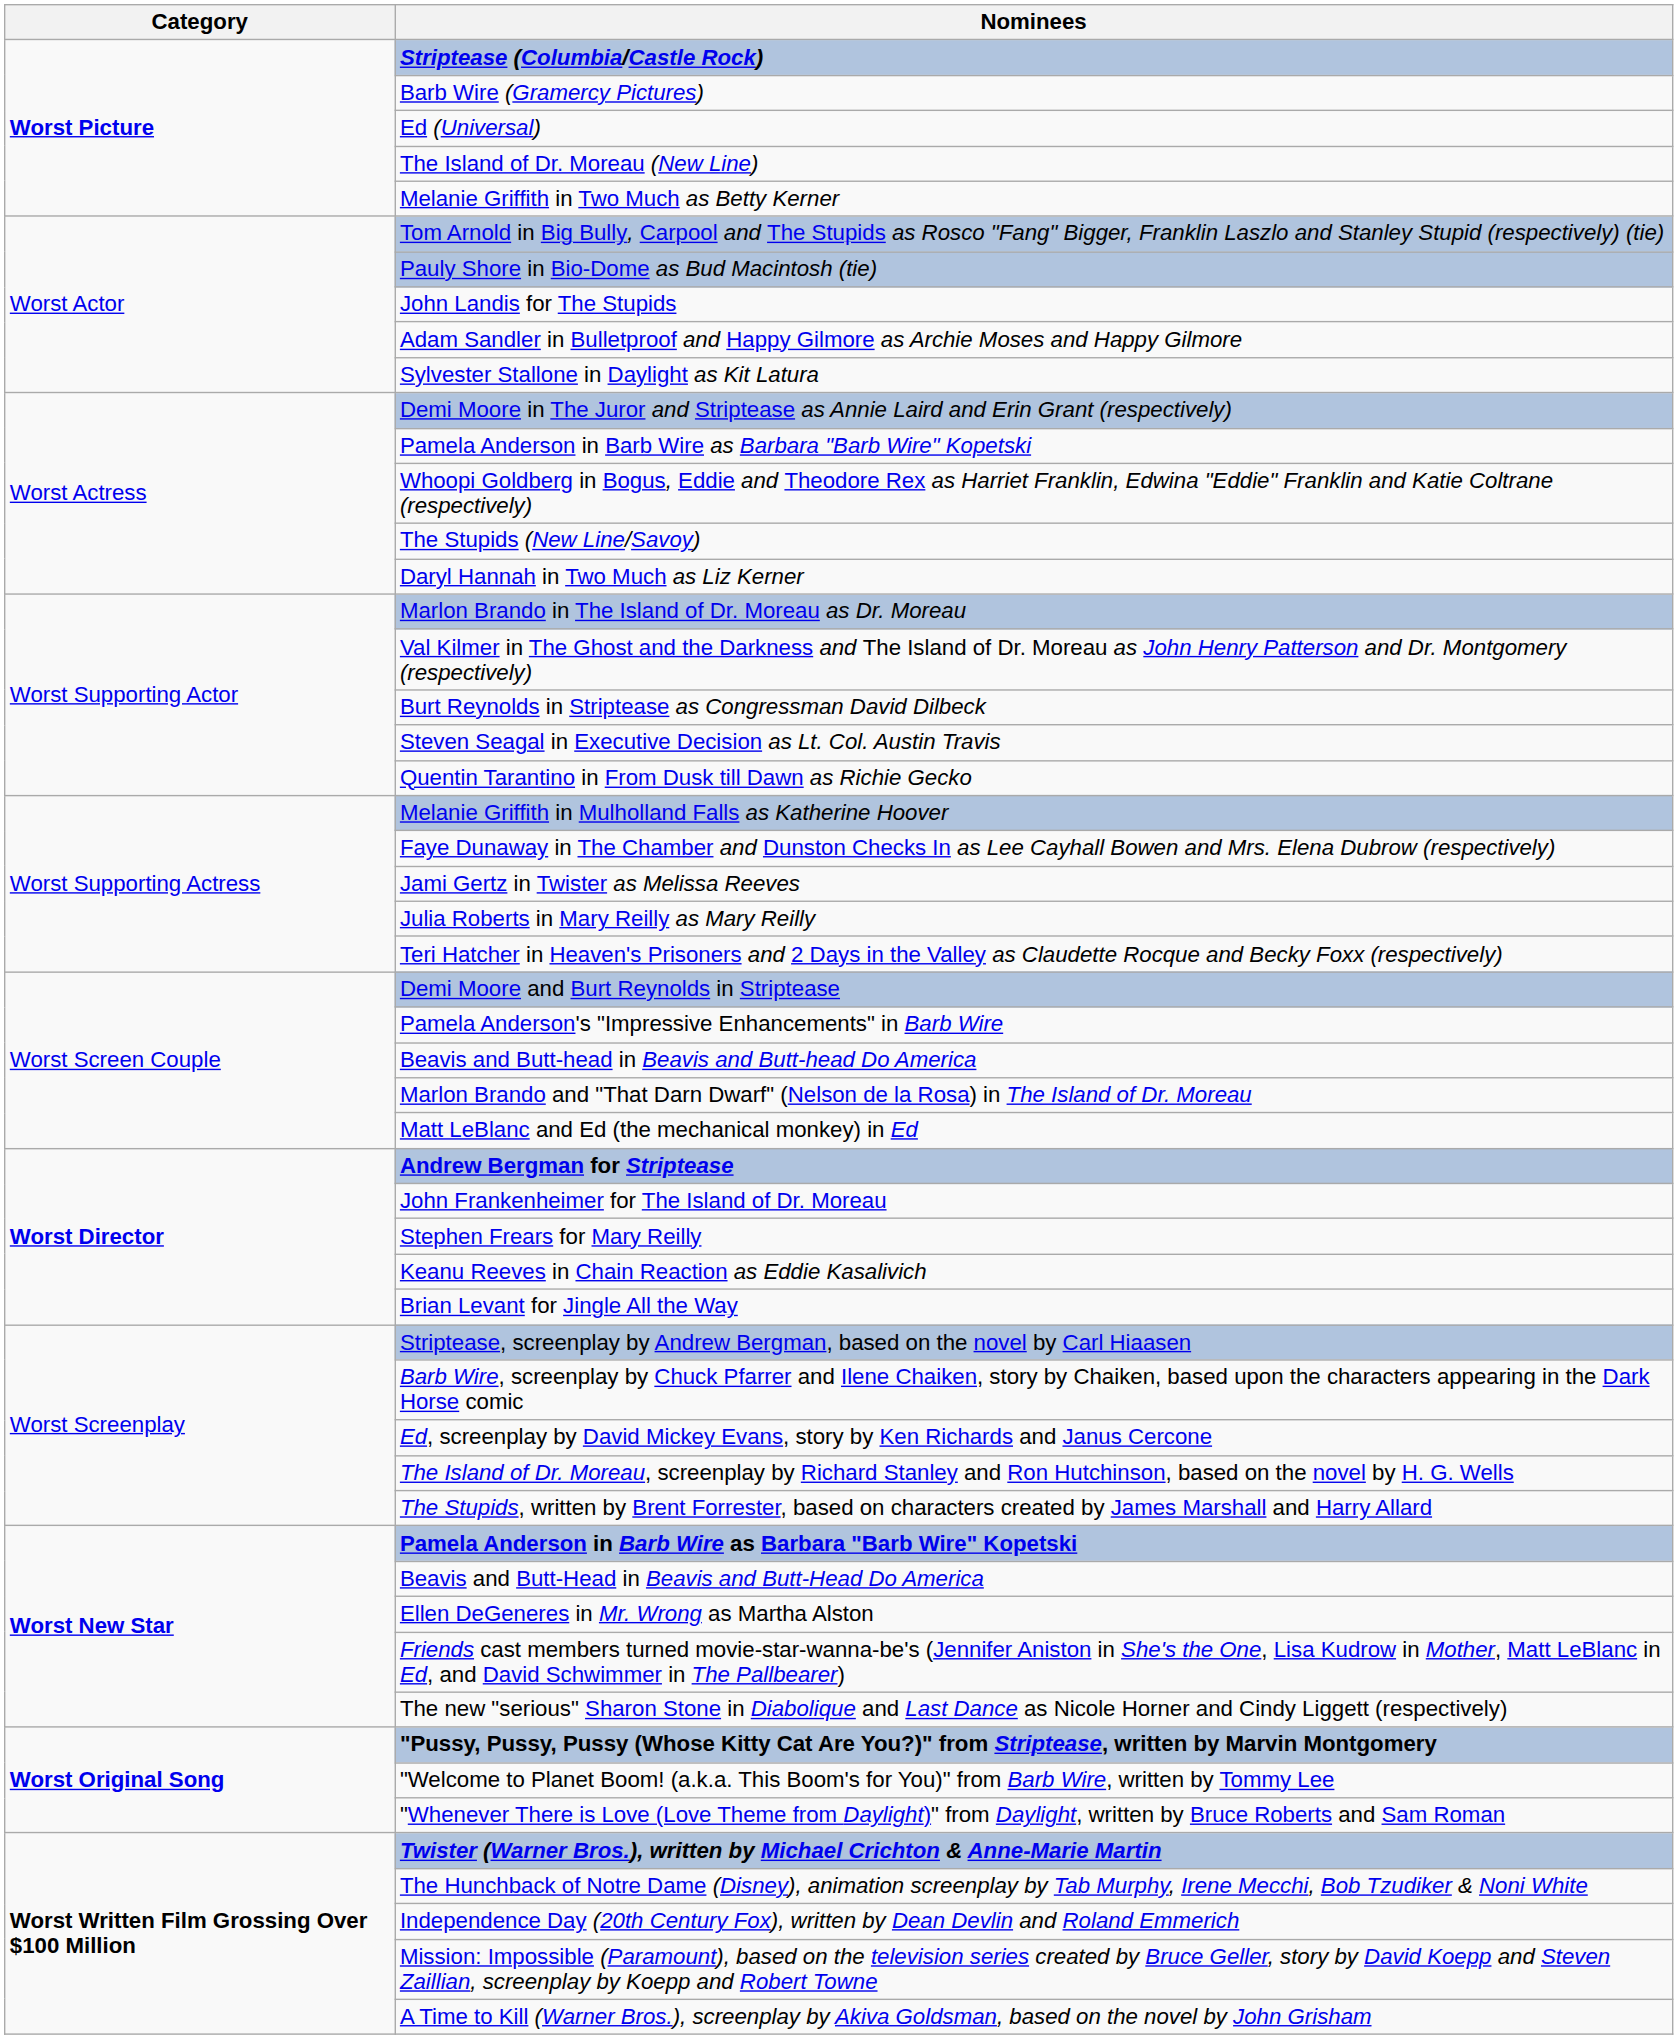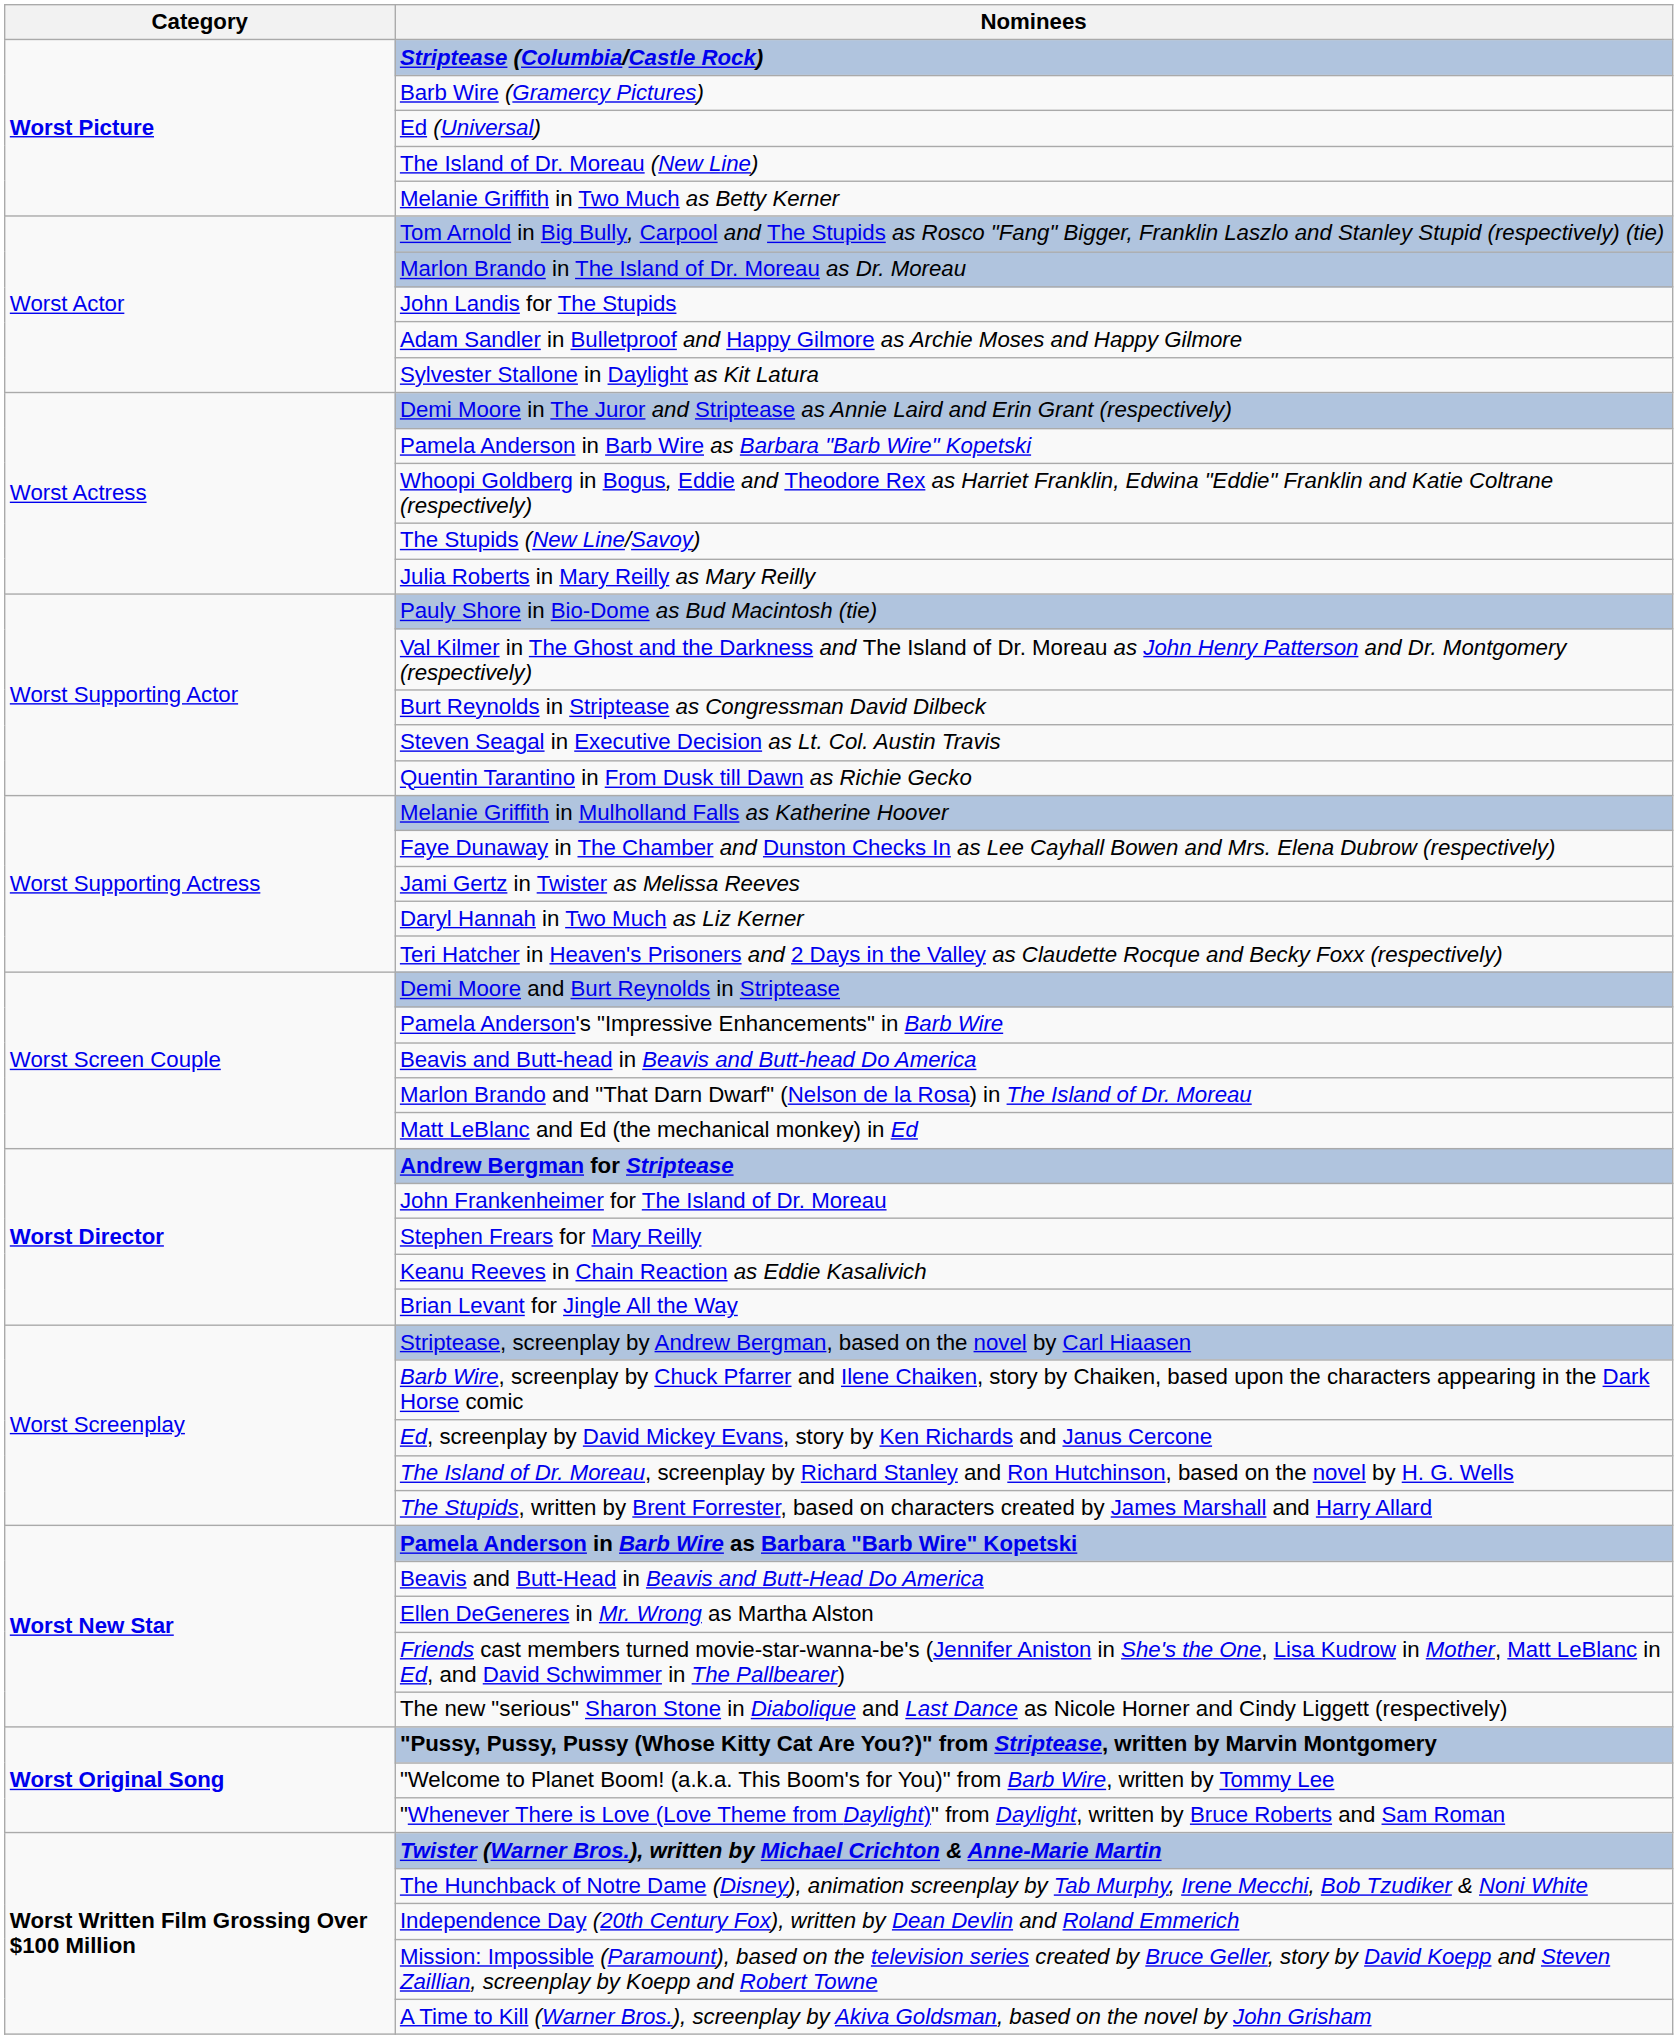row 8 | Nominees: Pauly Shore in Bio-Dome as Bud Macintosh (tie) -> Marlon Brando in The Island of Dr. Moreau as Dr. Moreau
row 16 | Nominees: Daryl Hannah in Two Much as Liz Kerner -> Julia Roberts in Mary Reilly as Mary Reilly
row 17 | Nominees: Marlon Brando in The Island of Dr. Moreau as Dr. Moreau -> Pauly Shore in Bio-Dome as Bud Macintosh (tie)
row 25 | Nominees: Julia Roberts in Mary Reilly as Mary Reilly -> Daryl Hannah in Two Much as Liz Kerner
